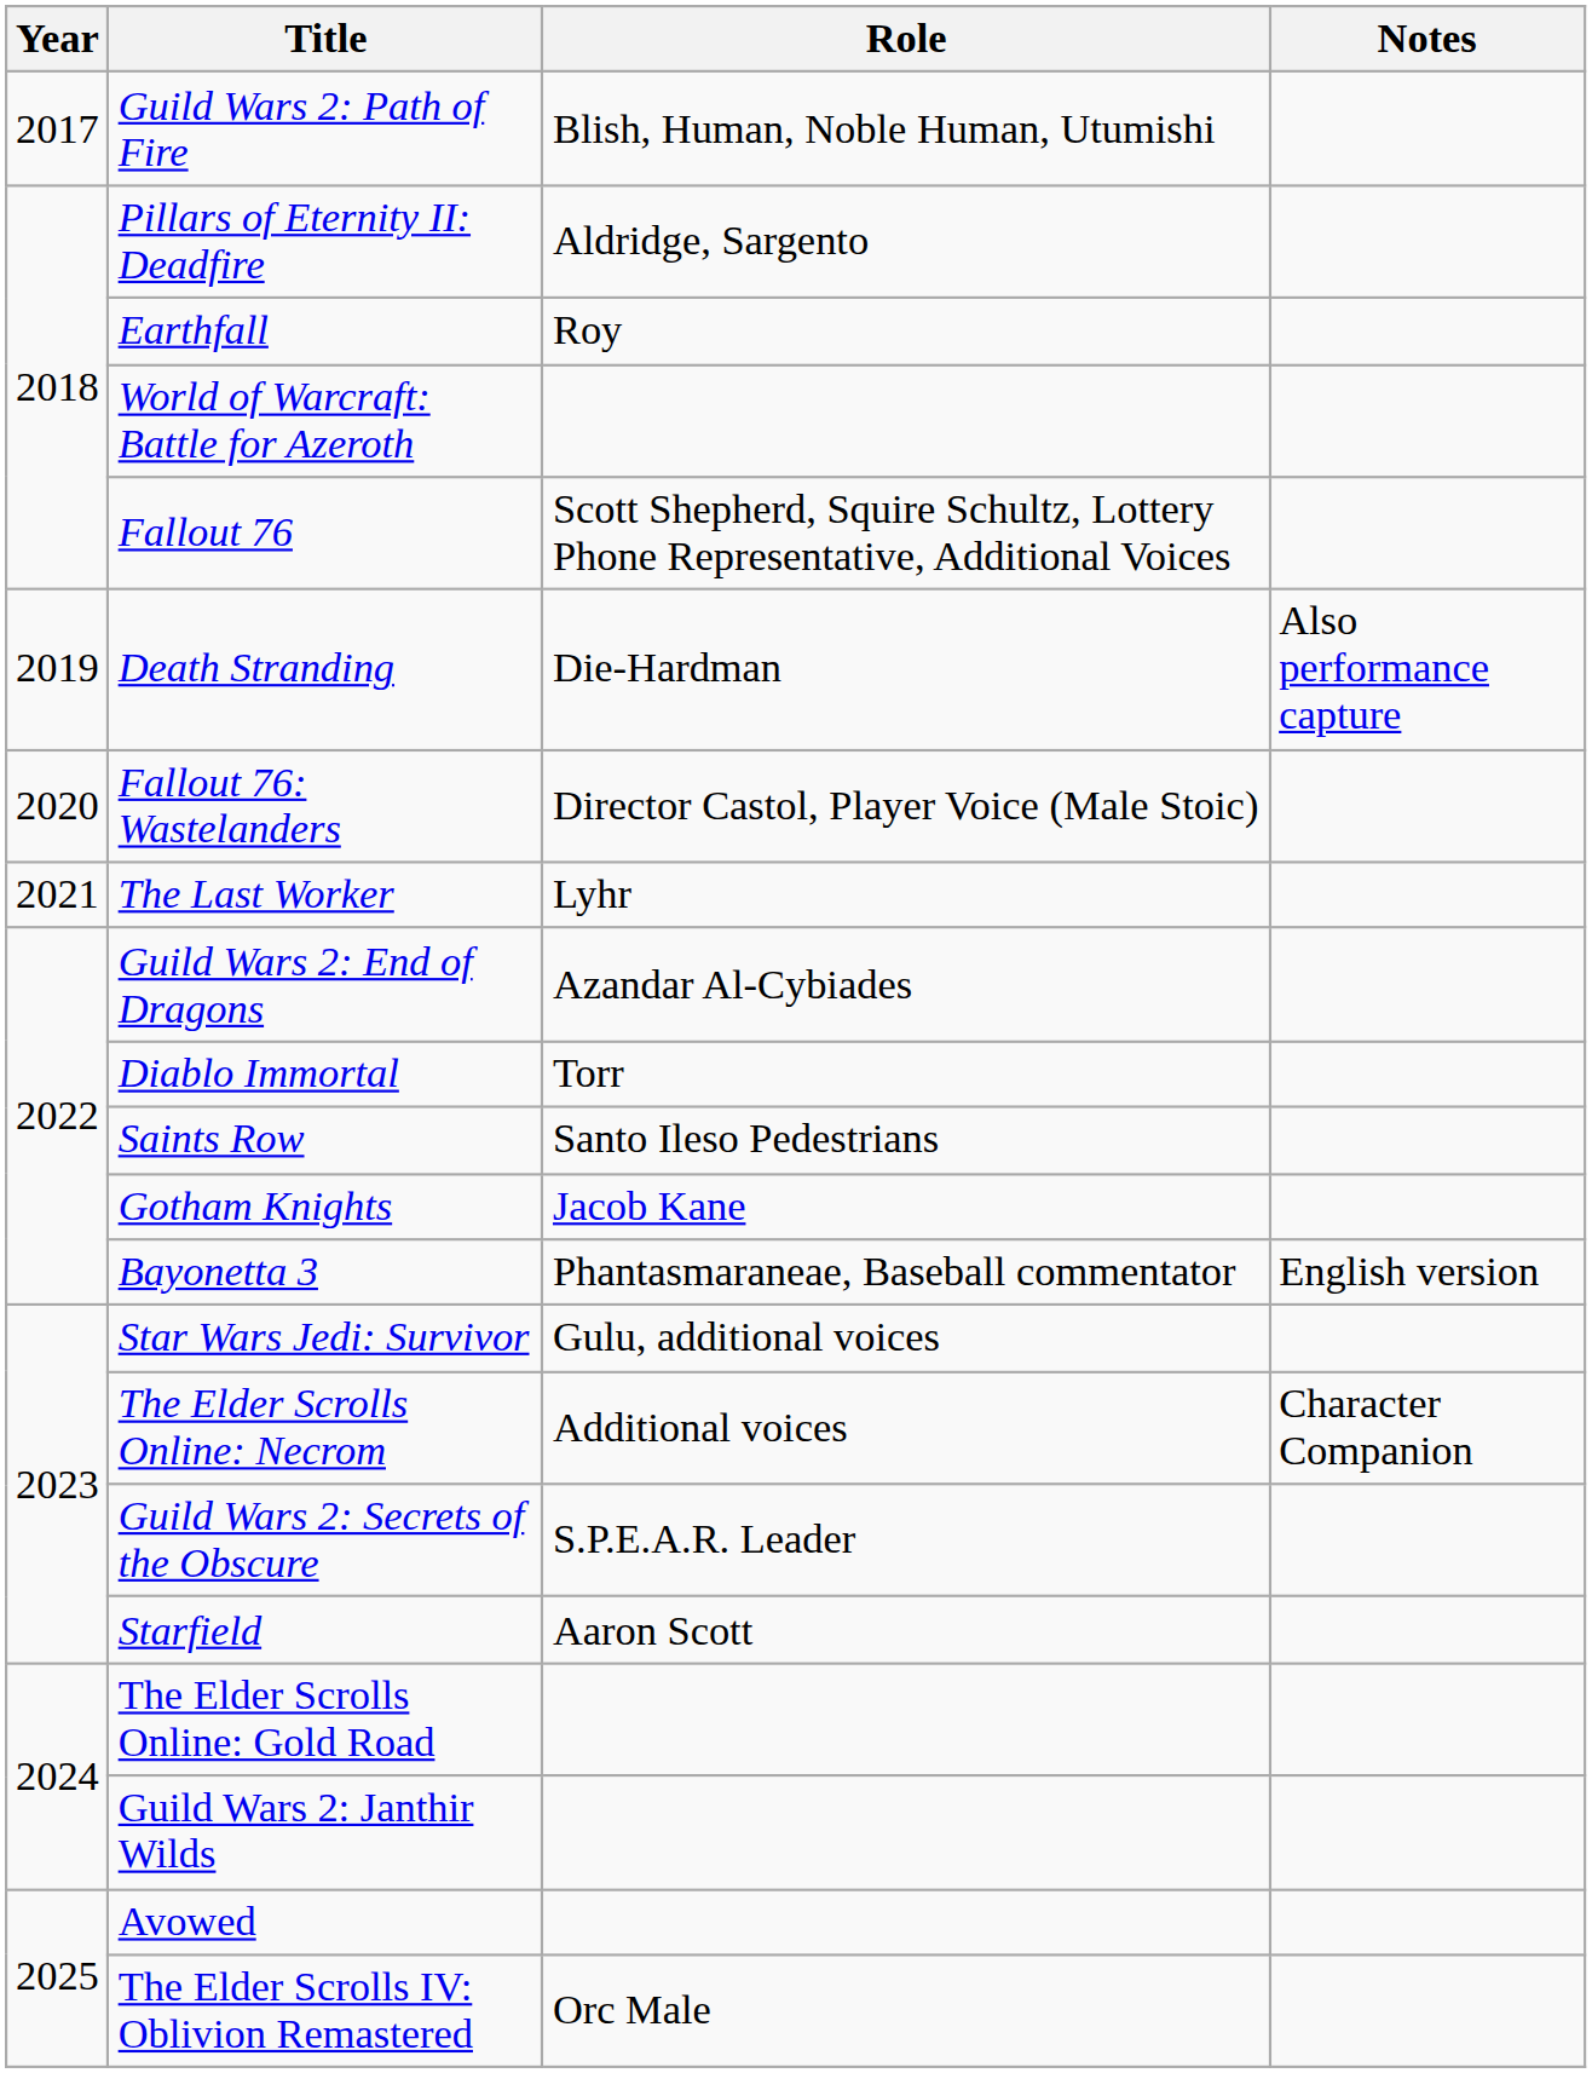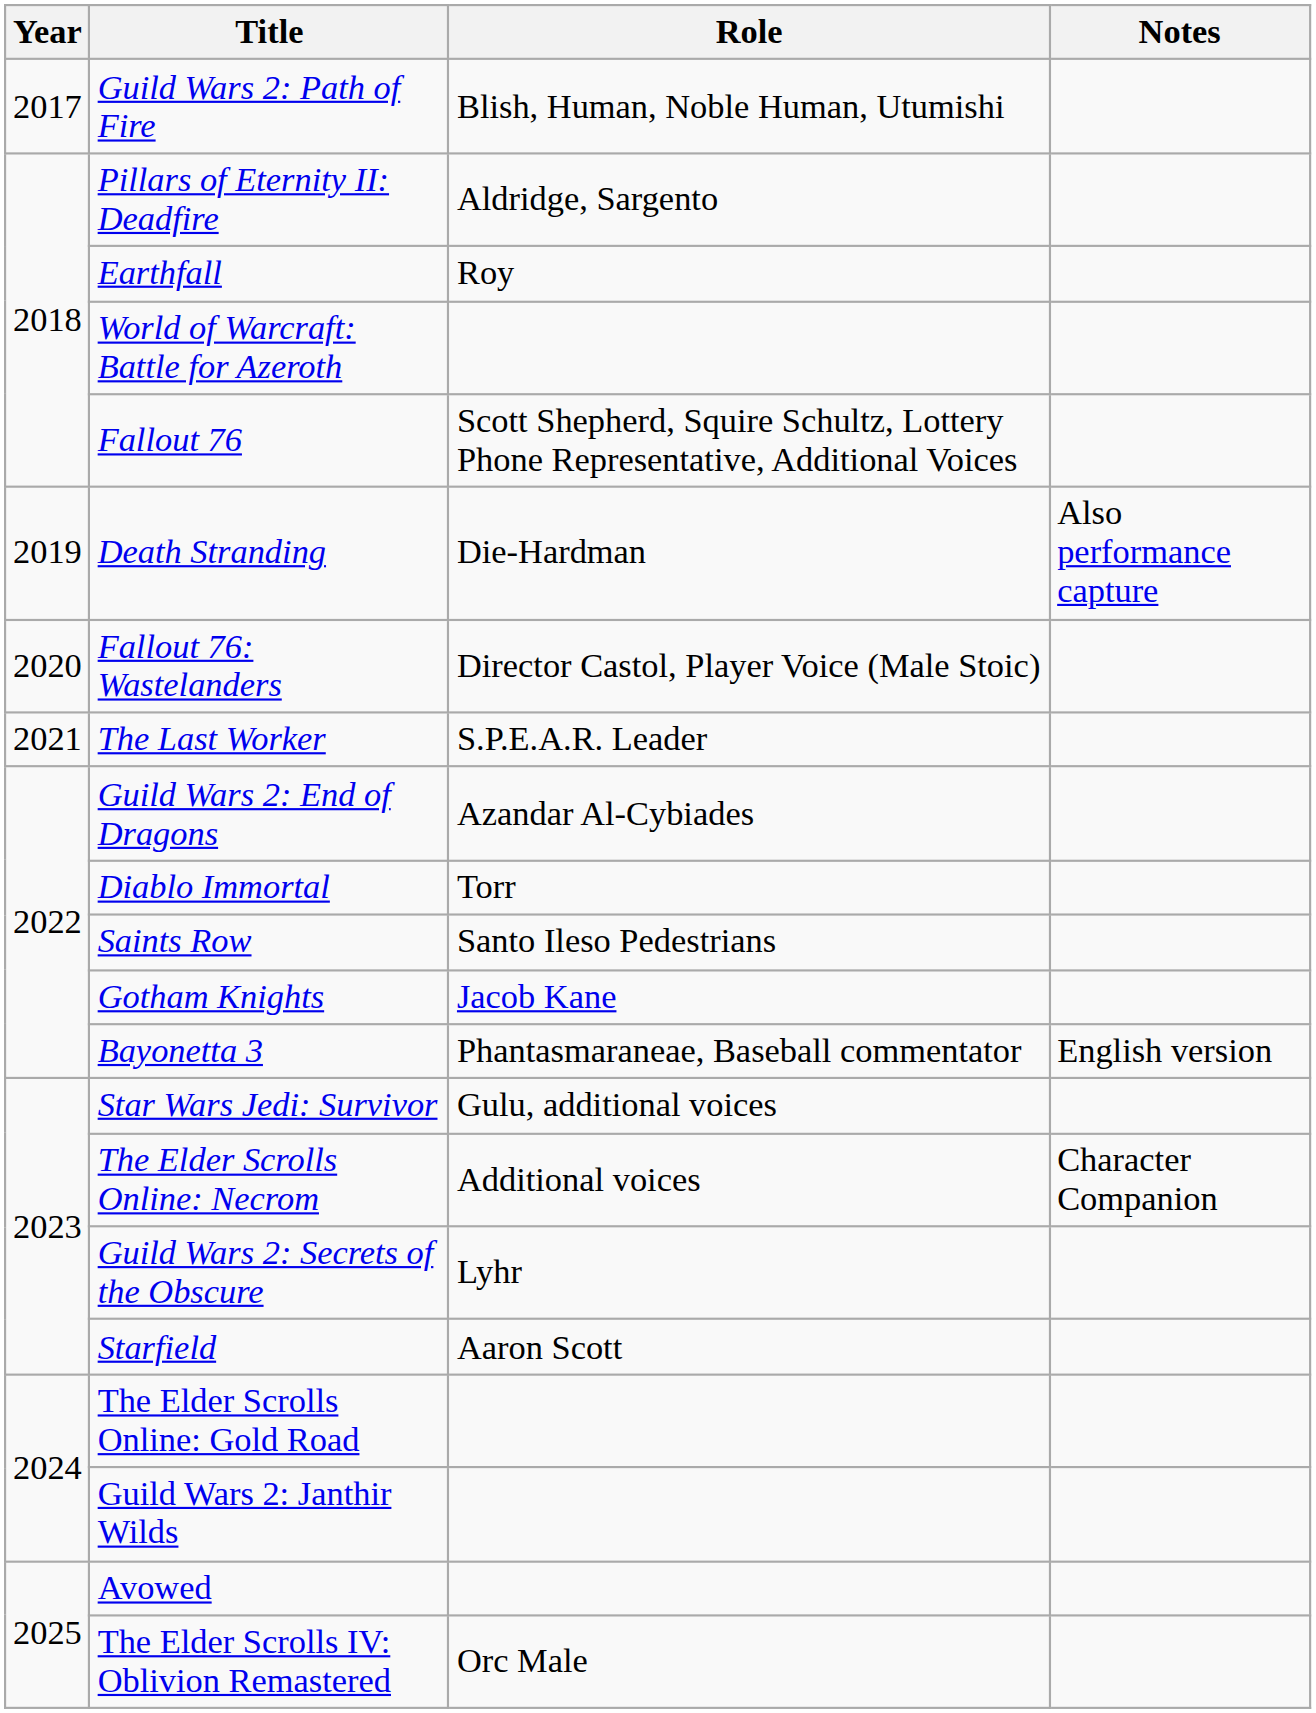The Last Worker | Role: Lyhr -> S.P.E.A.R. Leader
Guild Wars 2: Secrets of the Obscure | Role: S.P.E.A.R. Leader -> Lyhr
